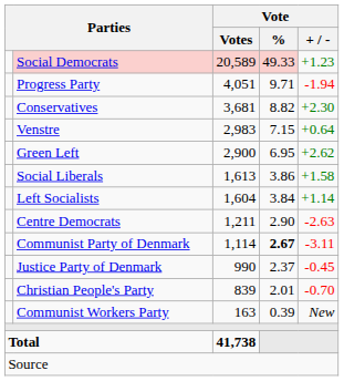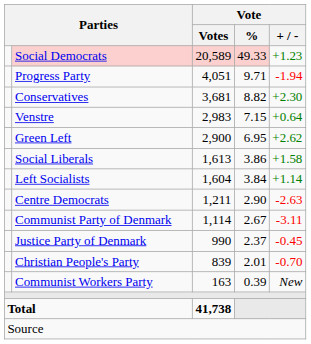Communist Party of Denmark | Vote / %: bold -> normal
